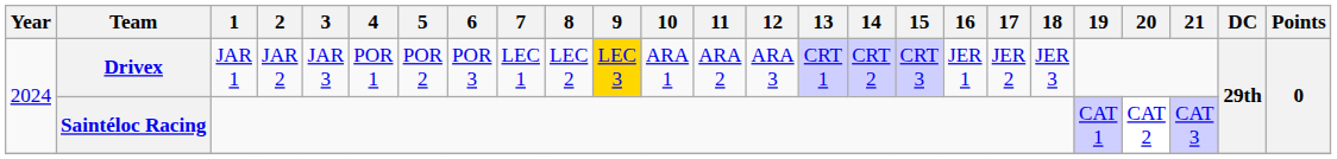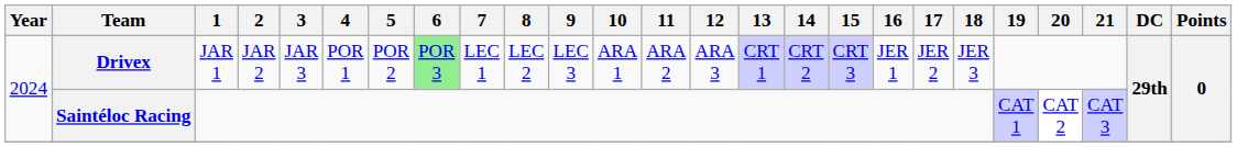Drivex | 6: no background -> lightgreen background
Drivex | 9: gold background -> no background
